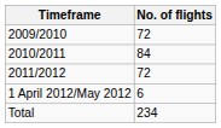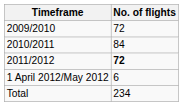2011/2012 | No. of flights: normal -> bold
